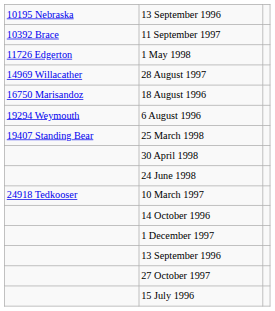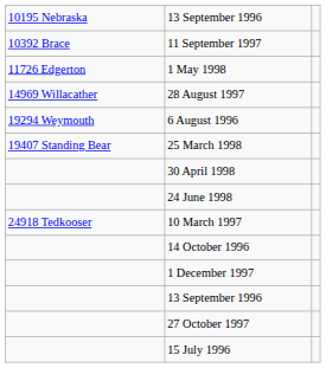- row: 16750 Marisandoz | 18 August 1996
